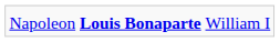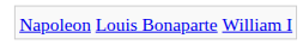Napoleon | column 2: bold -> normal
